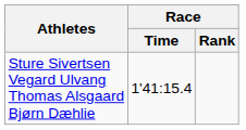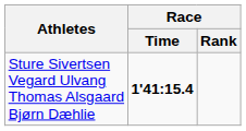Sture Sivertsen Vegard Ulvang Thomas Alsgaard Bjørn Dæhlie | Race / Time: normal -> bold
